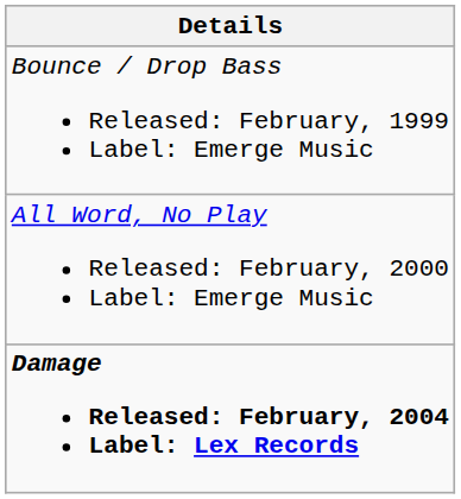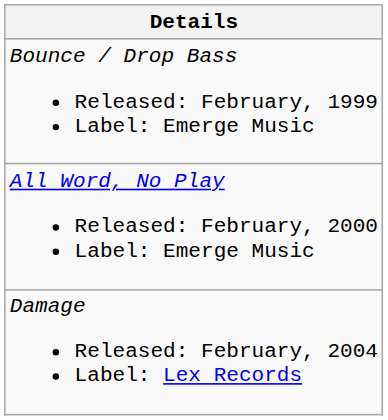row 4 | column 1: bold -> normal
